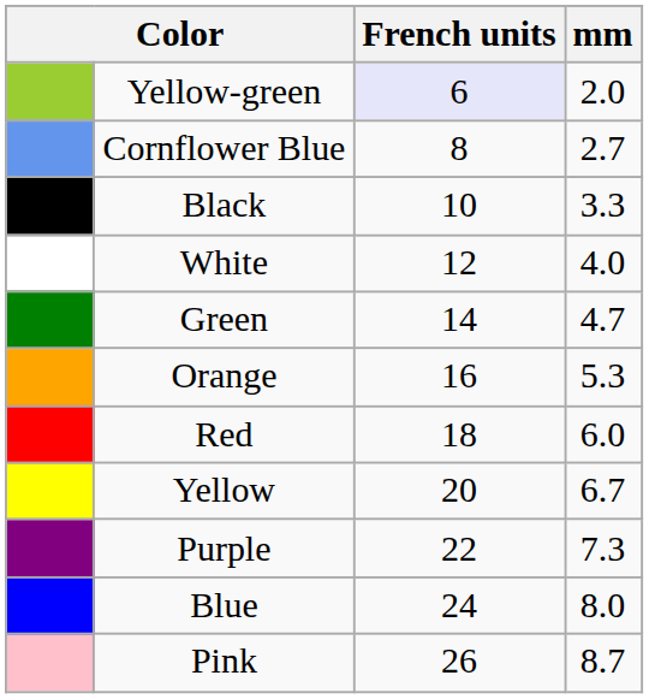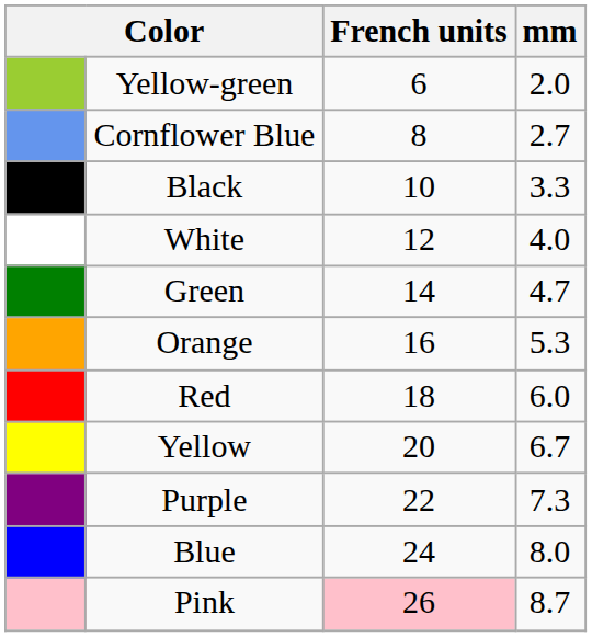Yellow-green | French units: lavender background -> no background
Pink | French units: no background -> pink background
